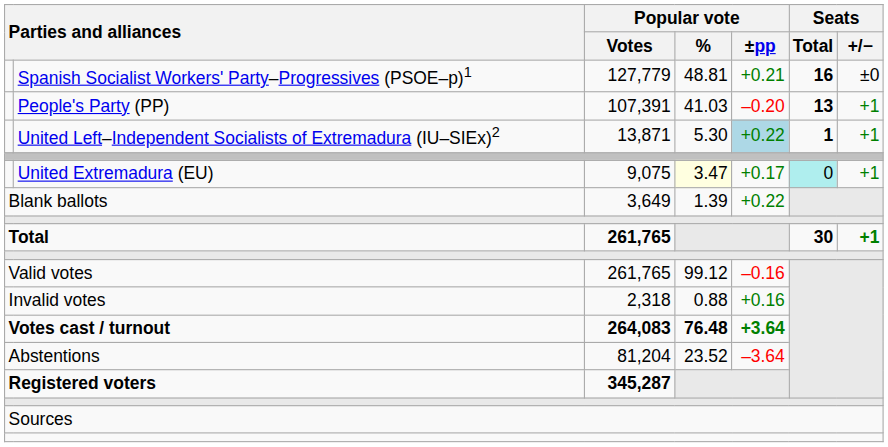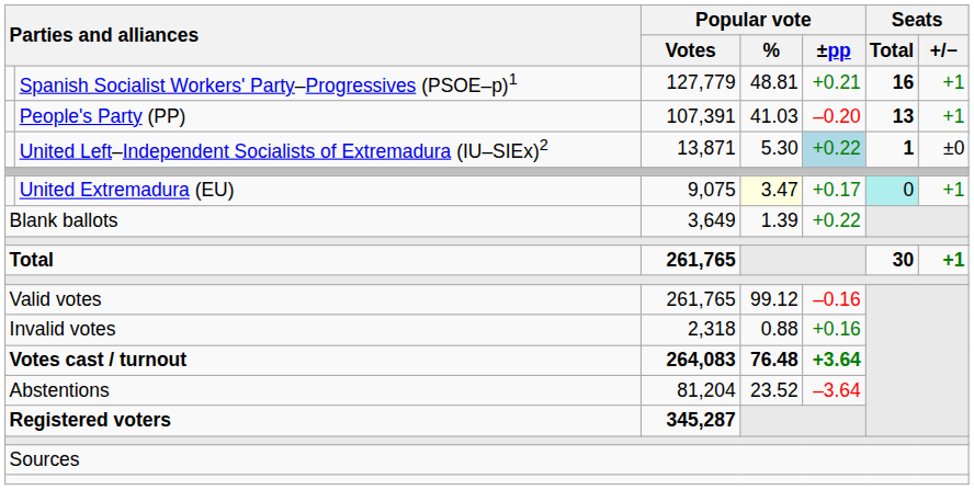Spanish Socialist Workers' Party–Progressives (PSOE–p)1 | Seats / +/−: ±0 -> +1
United Left–Independent Socialists of Extremadura (IU–SIEx)2 | Seats / +/−: +1 -> ±0
